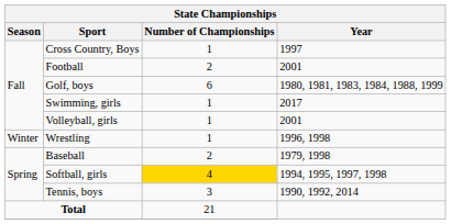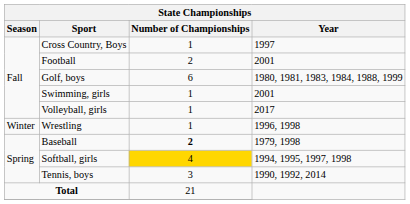Swimming, girls | Year: 2017 -> 2001
Volleyball, girls | Year: 2001 -> 2017
Baseball | Number of Championships: normal -> bold
